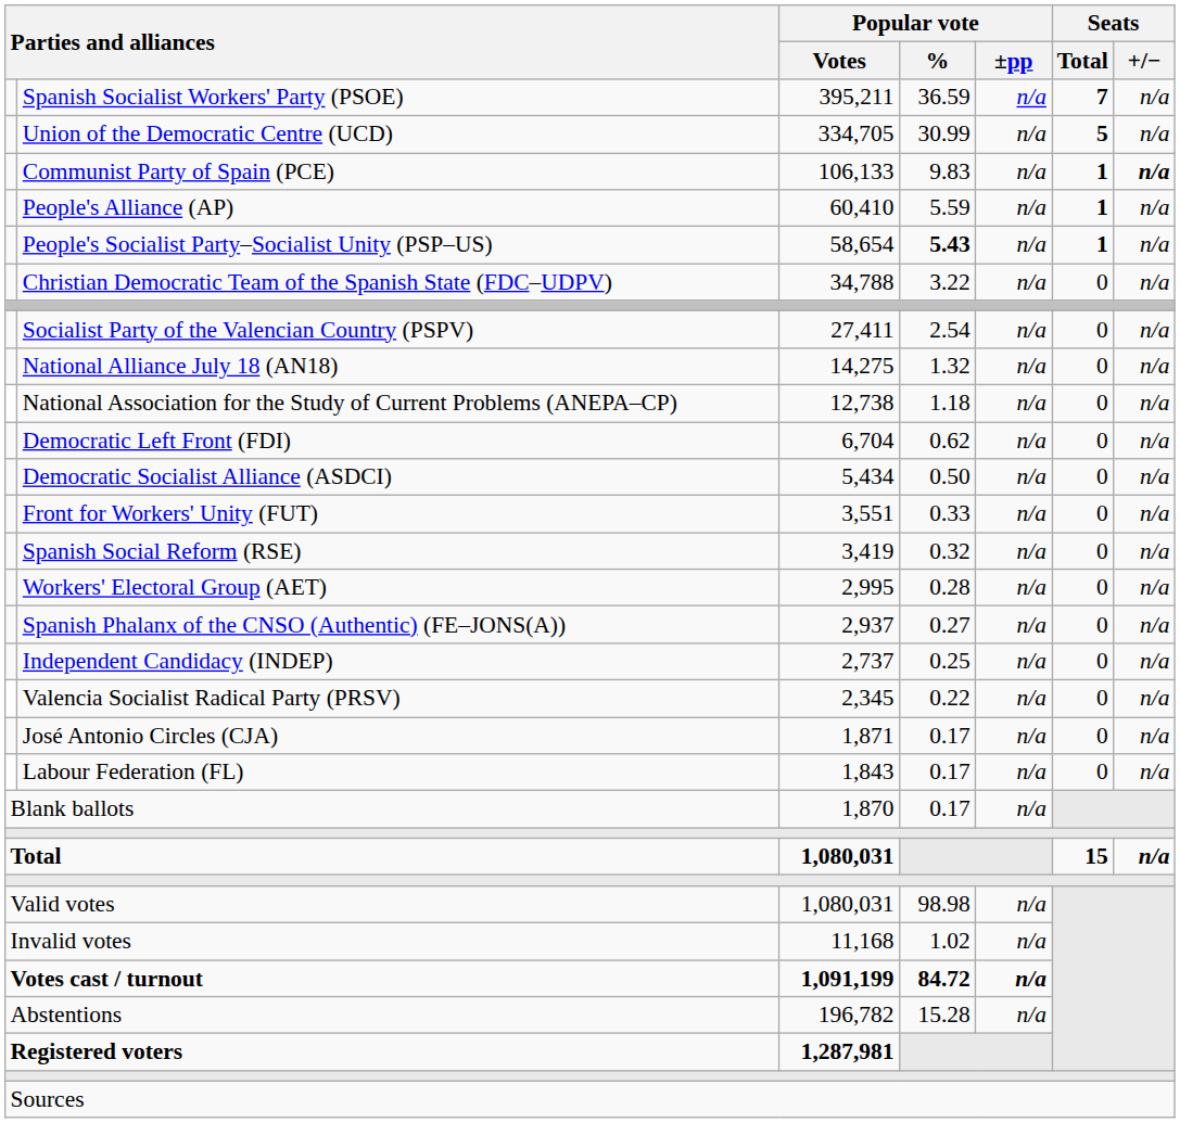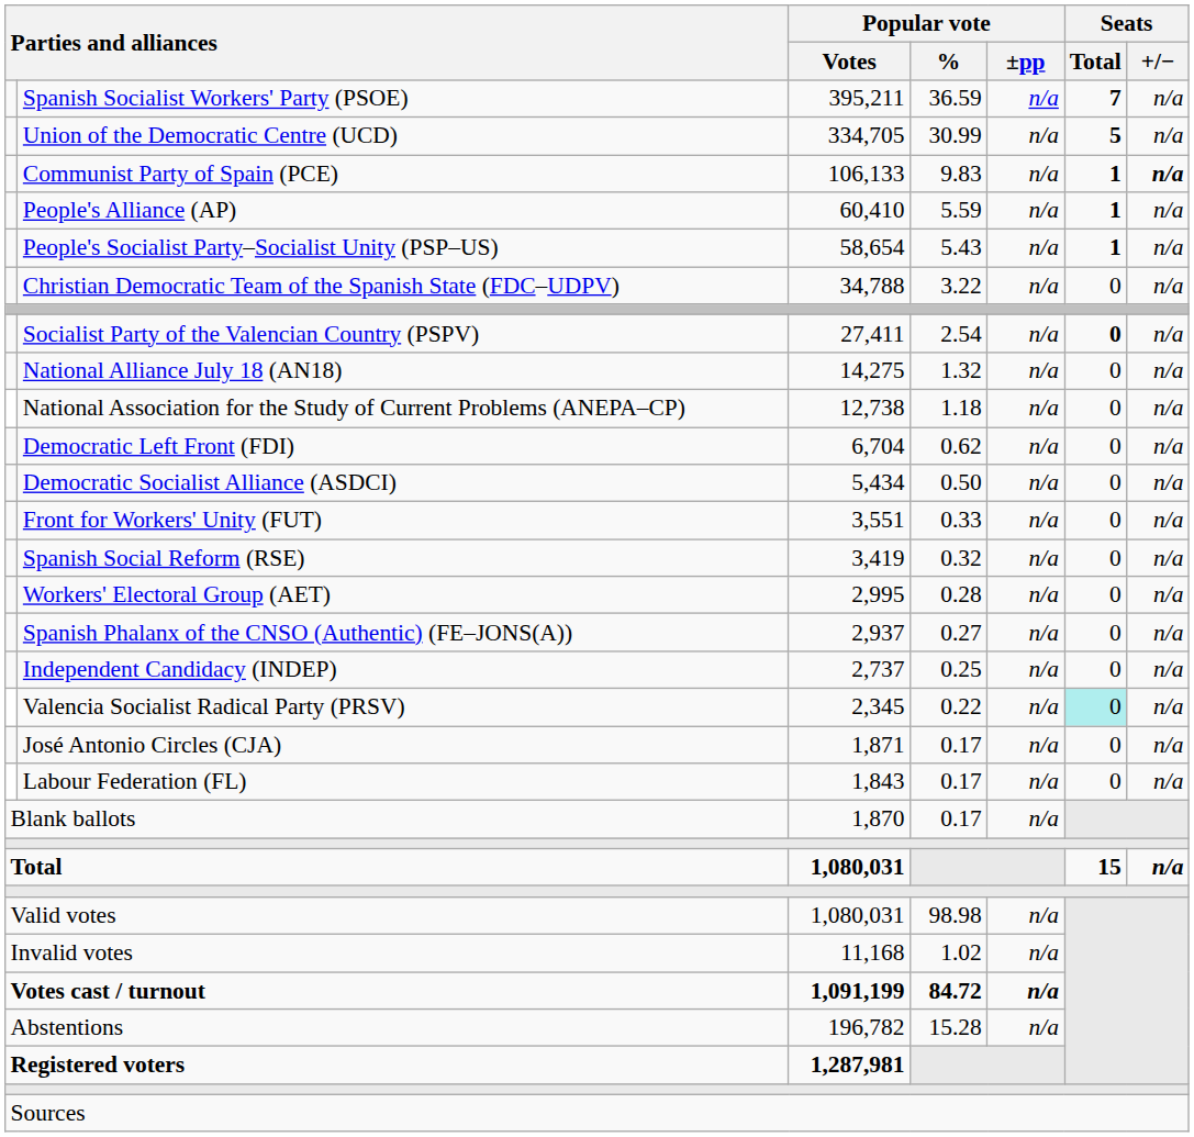People's Socialist Party–Socialist Unity (PSP–US) | Popular vote / %: bold -> normal
Socialist Party of the Valencian Country (PSPV) | Seats / Total: normal -> bold
Valencia Socialist Radical Party (PRSV) | Seats / Total: no background -> paleturquoise background
